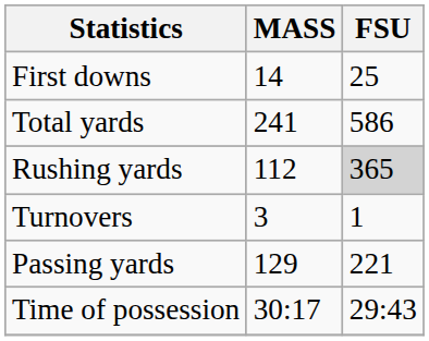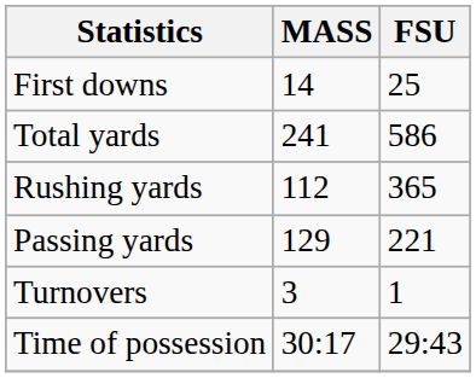Rushing yards | FSU: lightgrey background -> no background
rows swapped: Passing yards <-> Turnovers
